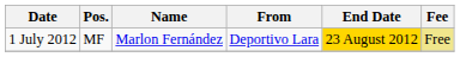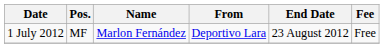1 July 2012 | End Date: gold background -> no background
1 July 2012 | Fee: khaki background -> no background
